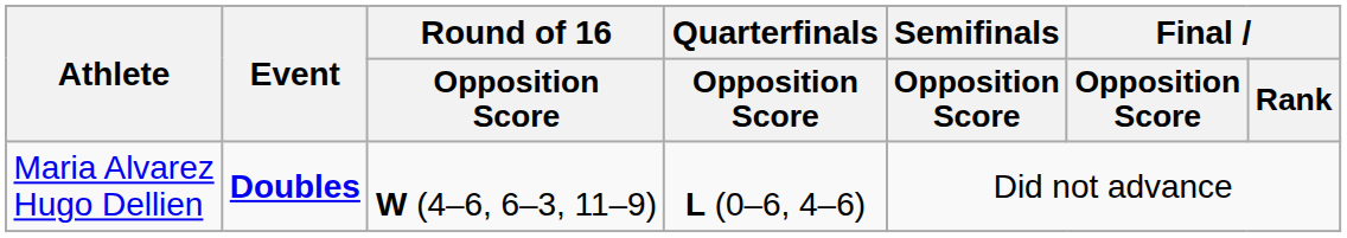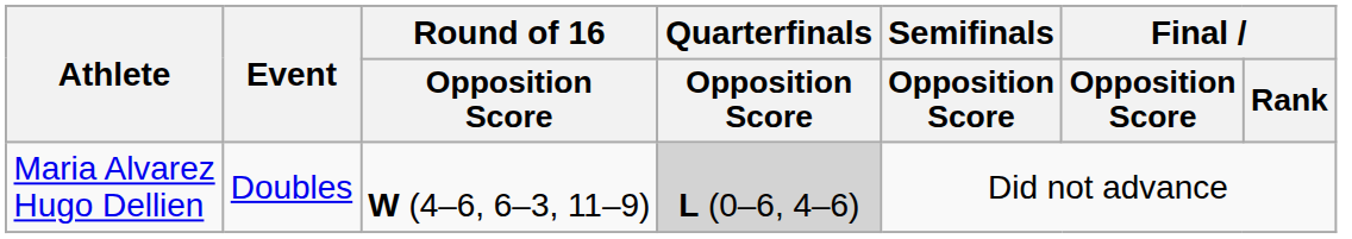Maria Alvarez Hugo Dellien | Event: bold -> normal
Maria Alvarez Hugo Dellien | Quarterfinals / Opposition Score: no background -> lightgrey background
